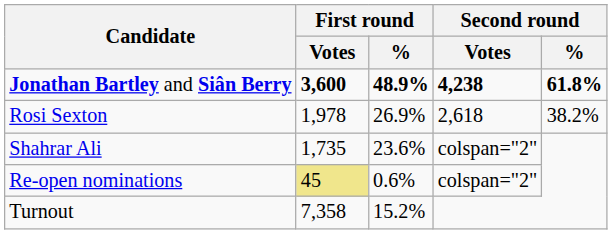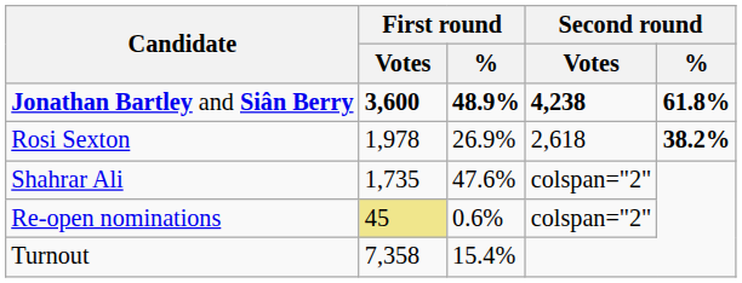Rosi Sexton | Second round / %: normal -> bold
Shahrar Ali | First round / %: 23.6% -> 47.6%
Turnout | First round / %: 15.2% -> 15.4%
